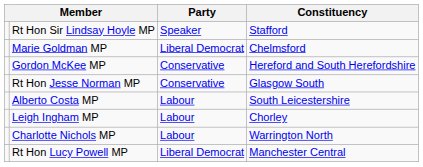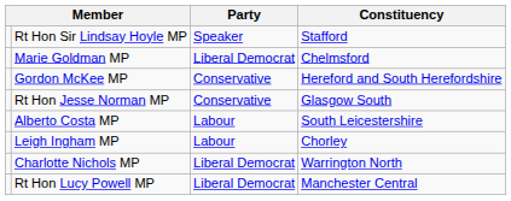Charlotte Nichols MP | Party: Labour -> Liberal Democrat
